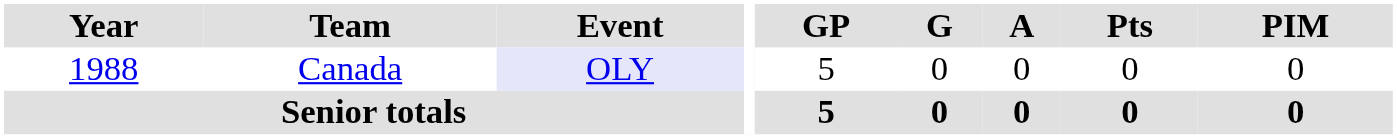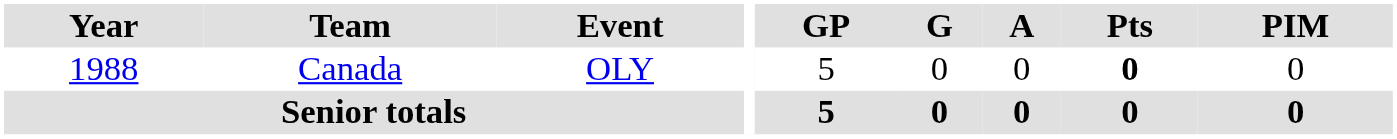Canada | Event: lavender background -> no background
Canada | Pts: normal -> bold
